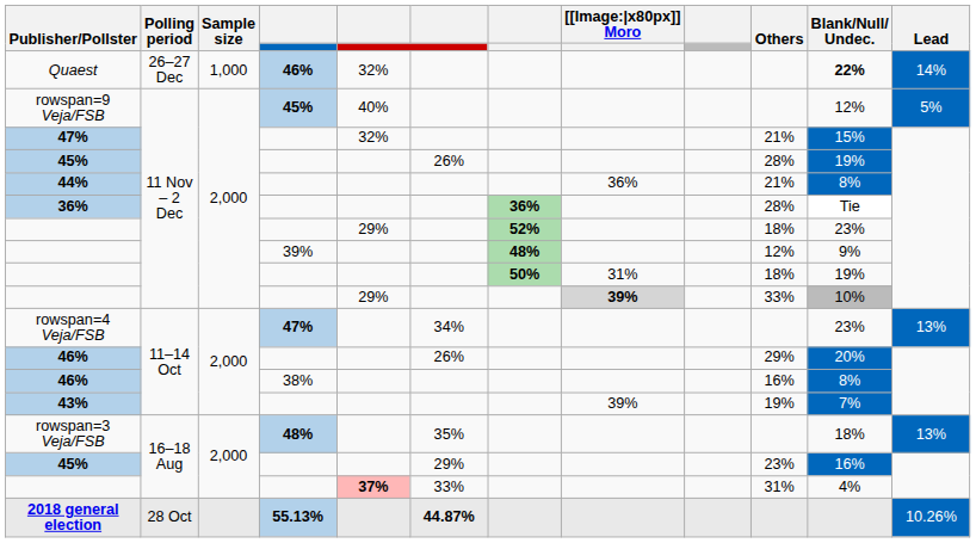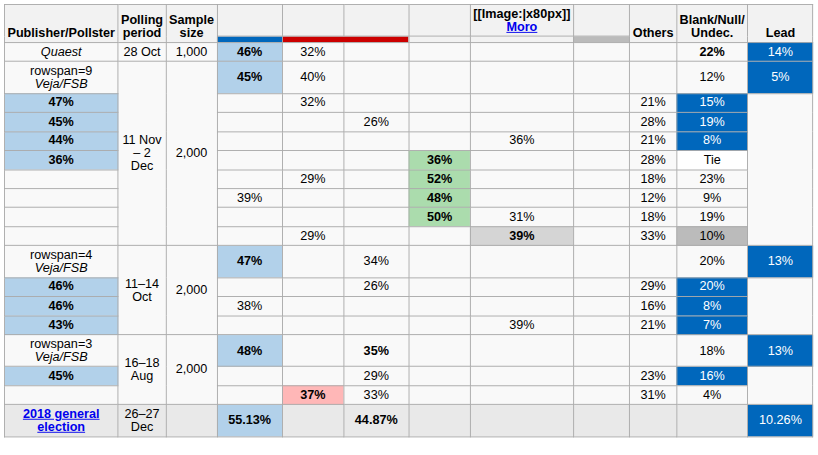Quaest | Polling period: 26–27 Dec -> 28 Oct
rowspan=4 Veja/FSB | Blank/Null/ Undec.: 23% -> 20%
43% | Others: 19% -> 21%
rowspan=3 Veja/FSB | column 6: normal -> bold
2018 general election | Polling period: 28 Oct -> 26–27 Dec
